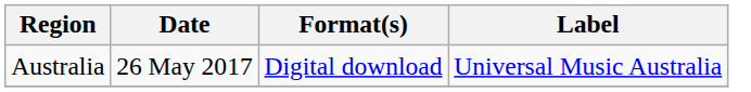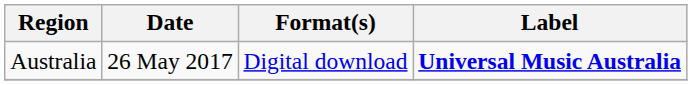Australia | Label: normal -> bold
